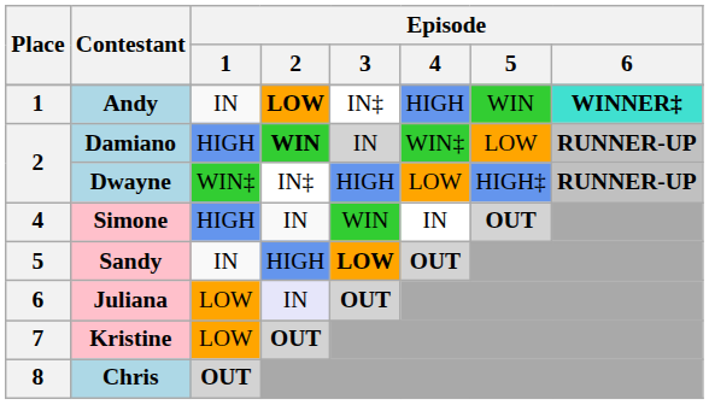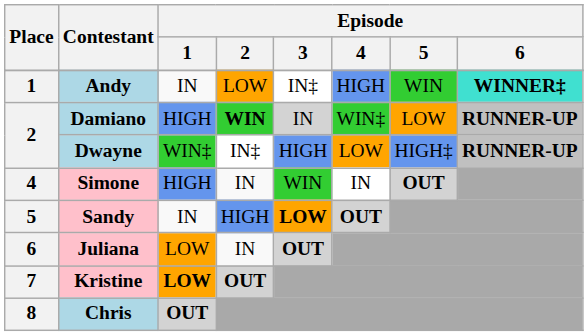Andy | Episode / 2: bold -> normal
Juliana | Episode / 2: lavender background -> no background
Kristine | Episode / 1: normal -> bold
